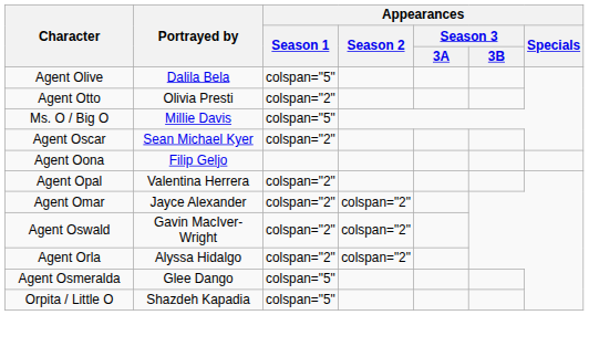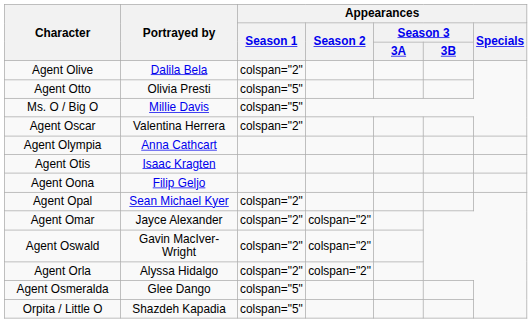Agent Olive | Appearances / Season 1: colspan="5" -> colspan="2"
Agent Otto | Appearances / Season 1: colspan="2" -> colspan="5"
Agent Oscar | Portrayed by: Sean Michael Kyer -> Valentina Herrera
+ row: Agent Olympia | Anna Cathcart
+ row: Agent Otis | Isaac Kragten
Agent Opal | Portrayed by: Valentina Herrera -> Sean Michael Kyer
